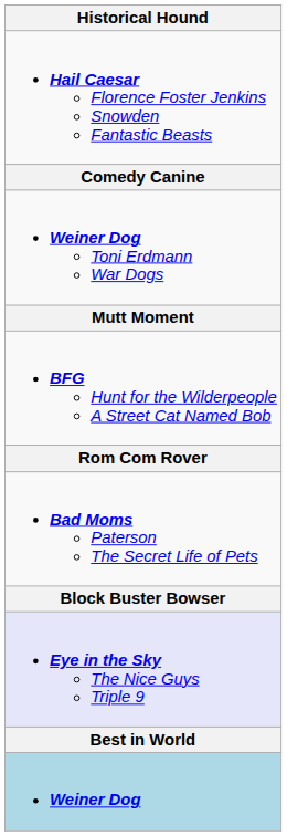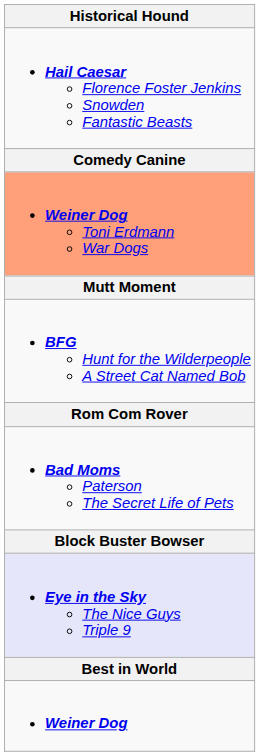row 4 | column 1: no background -> lightsalmon background
row 12 | column 1: lightblue background -> no background
